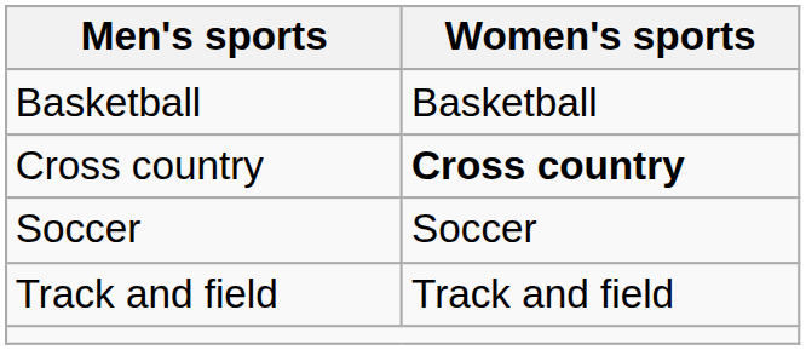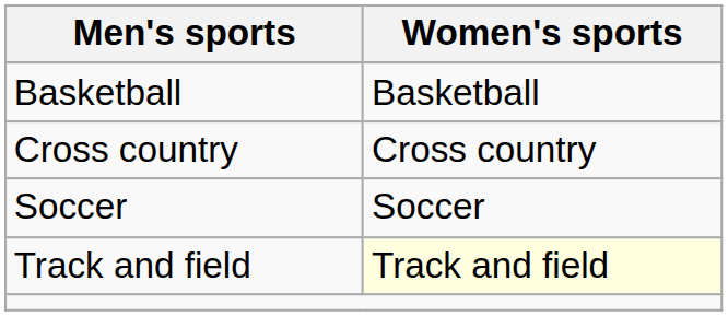row 3 | Women's sports: bold -> normal
row 5 | Women's sports: no background -> lightyellow background
